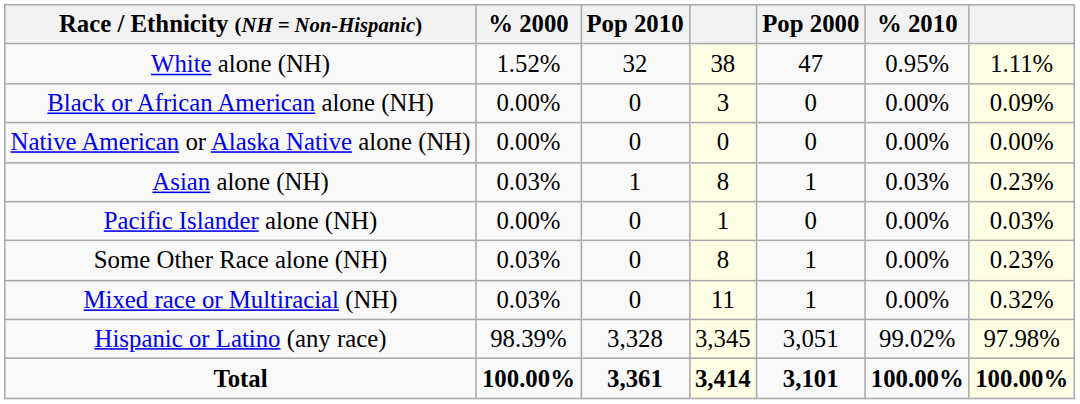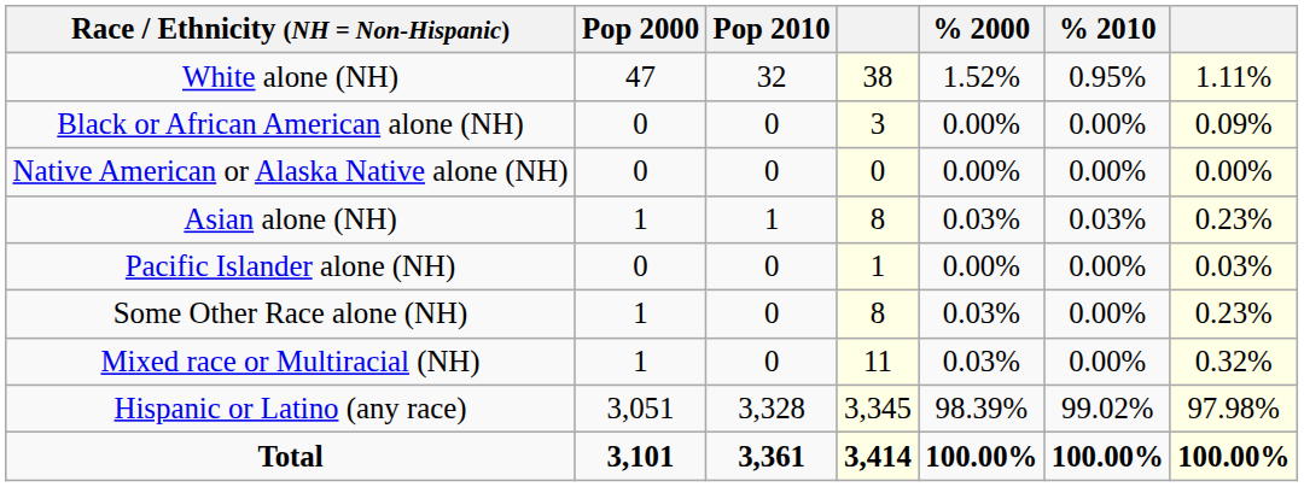columns swapped: Pop 2000 <-> % 2000
